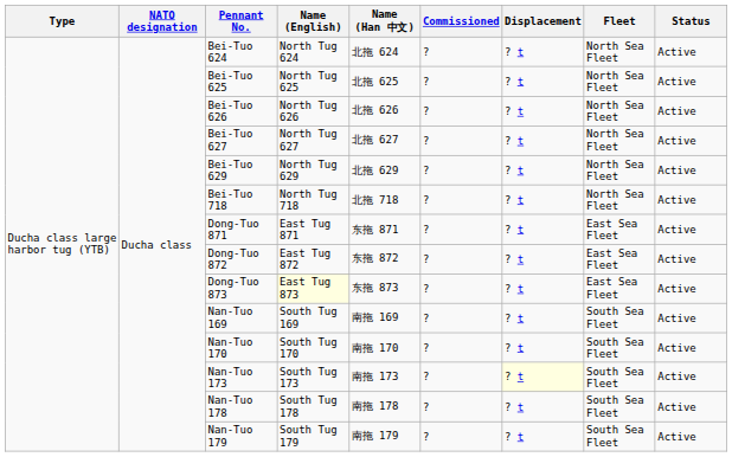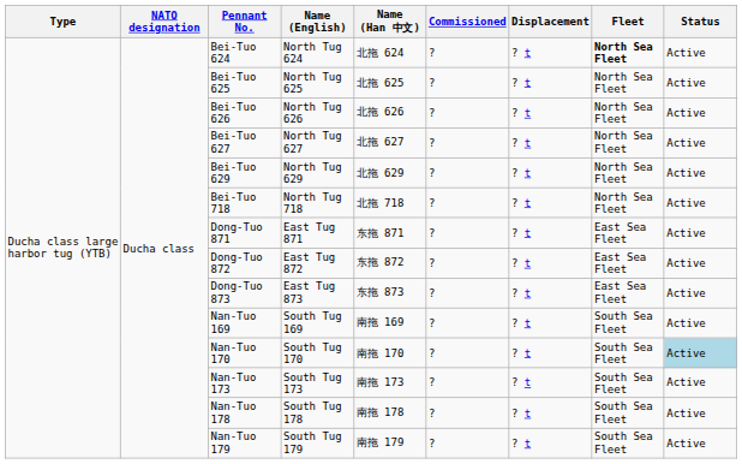Bei-Tuo 624 | Fleet: normal -> bold
Dong-Tuo 873 | Name (English): lightyellow background -> no background
Nan-Tuo 170 | Status: no background -> lightblue background
Nan-Tuo 173 | Displacement: lightyellow background -> no background
